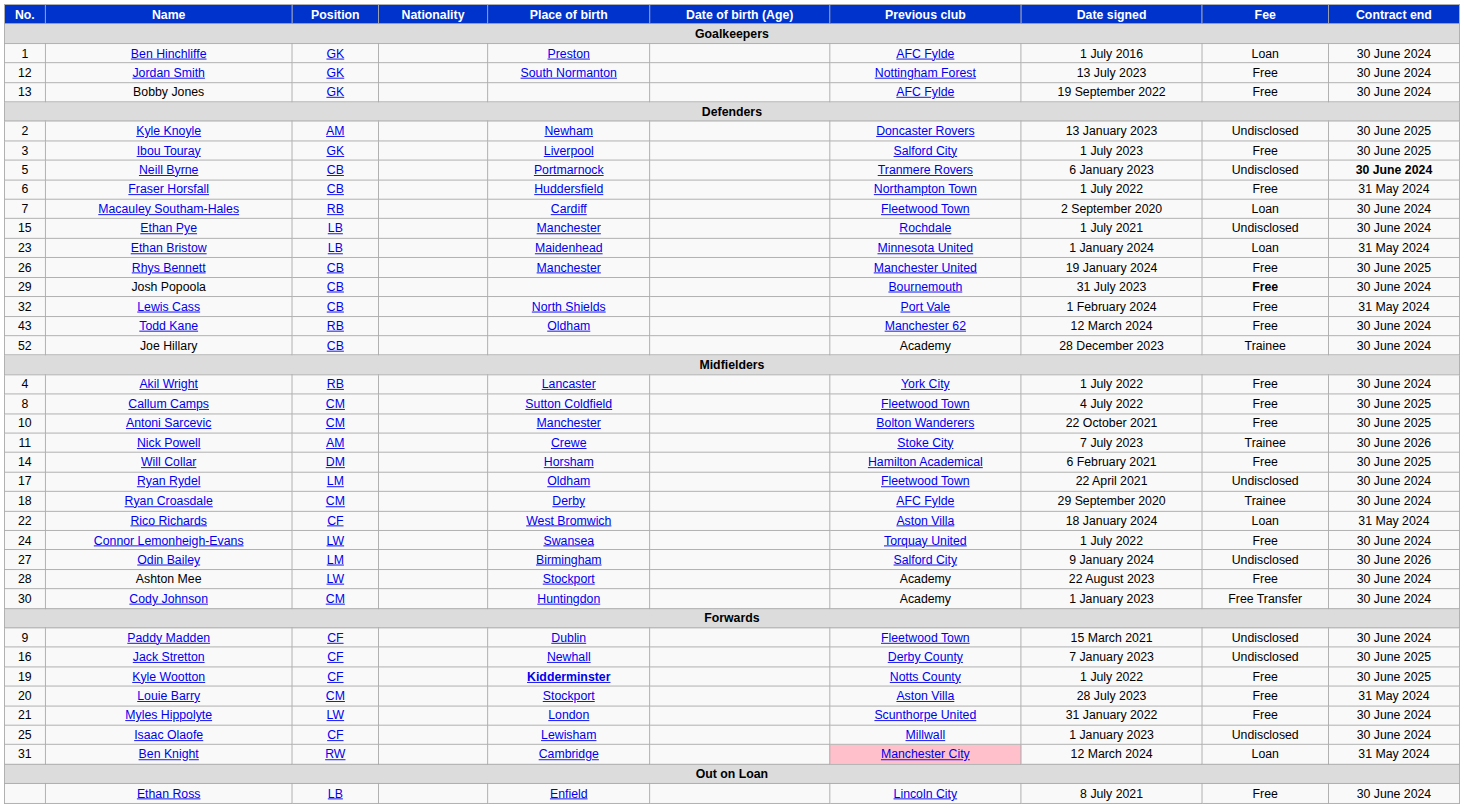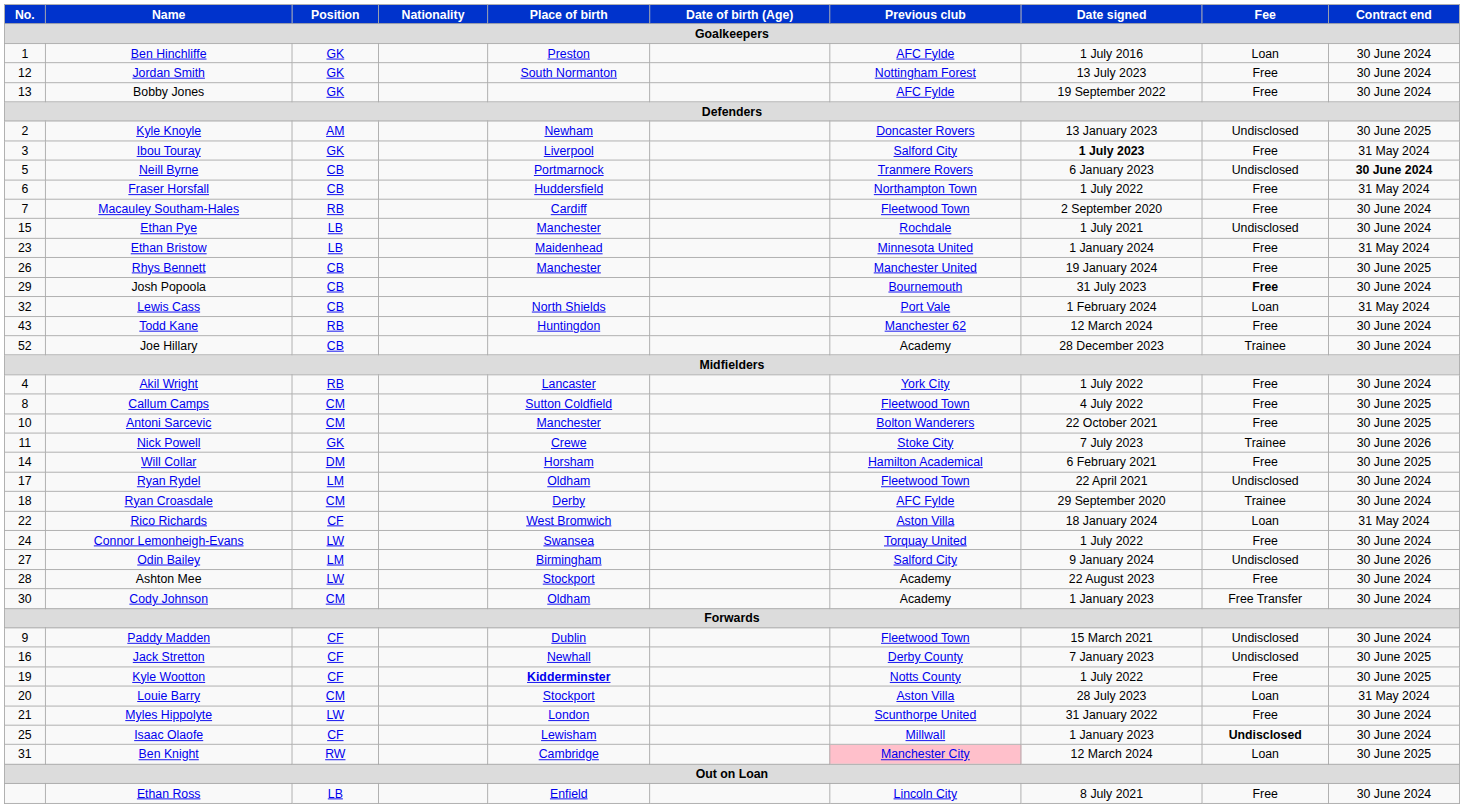Ibou Touray | Date signed: normal -> bold
Ibou Touray | Contract end: 30 June 2025 -> 31 May 2024
Macauley Southam-Hales | Fee: Loan -> Free
Ethan Bristow | Fee: Loan -> Free
Lewis Cass | Fee: Free -> Loan
Todd Kane | Place of birth: Oldham -> Huntingdon
Nick Powell | Position: AM -> GK
Cody Johnson | Place of birth: Huntingdon -> Oldham
Louie Barry | Fee: Free -> Loan
Isaac Olaofe | Fee: normal -> bold
Ben Knight | Contract end: 31 May 2024 -> 30 June 2025
